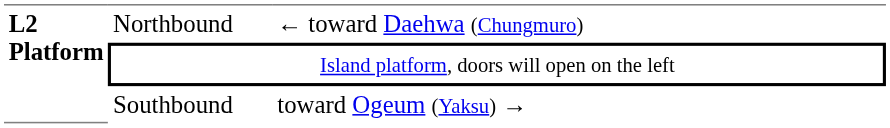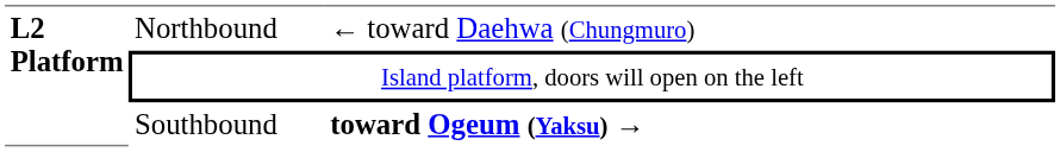Southbound | column 3: normal -> bold
